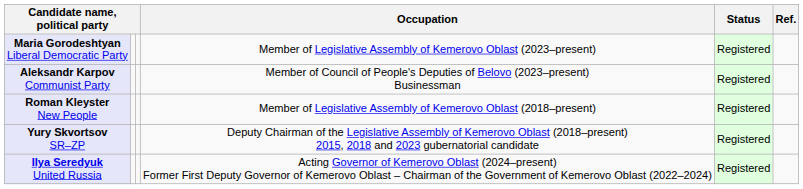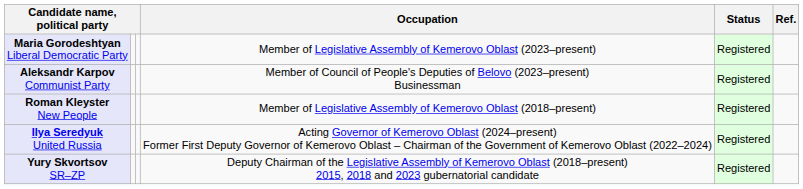rows swapped: Ilya Seredyuk United Russia <-> Yury Skvortsov SR–ZP
